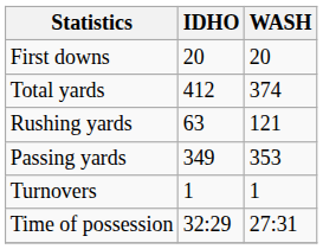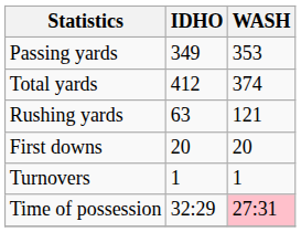rows swapped: First downs <-> Passing yards
Time of possession | WASH: no background -> pink background
